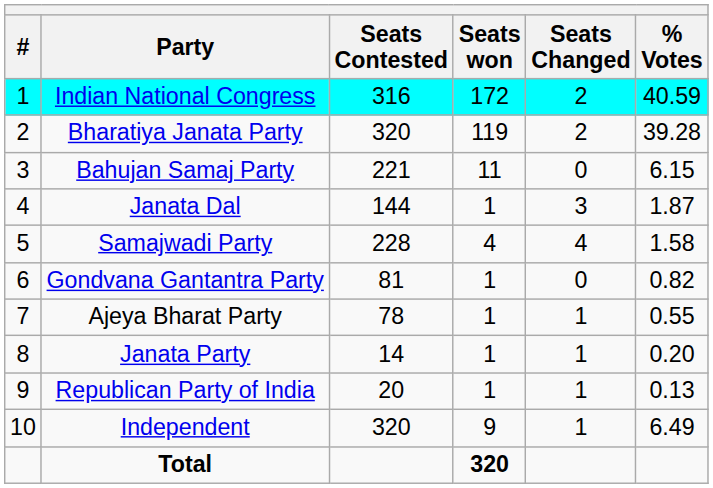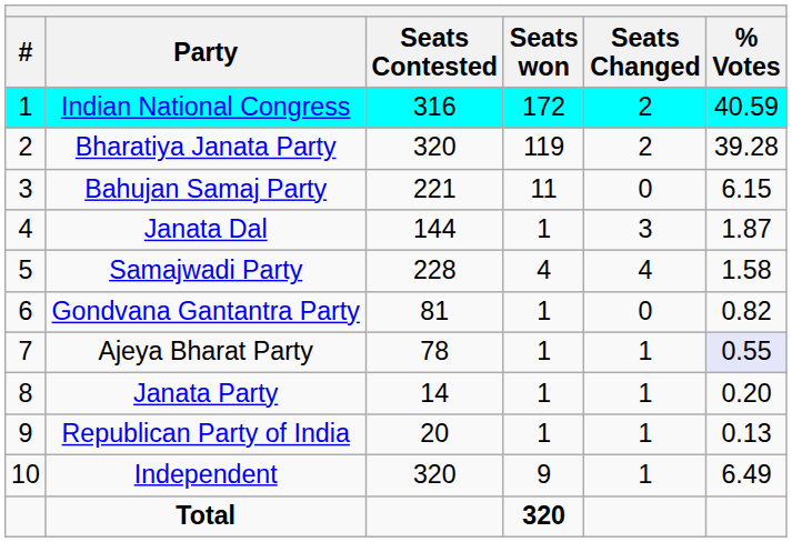Ajeya Bharat Party | % Votes: no background -> lavender background
